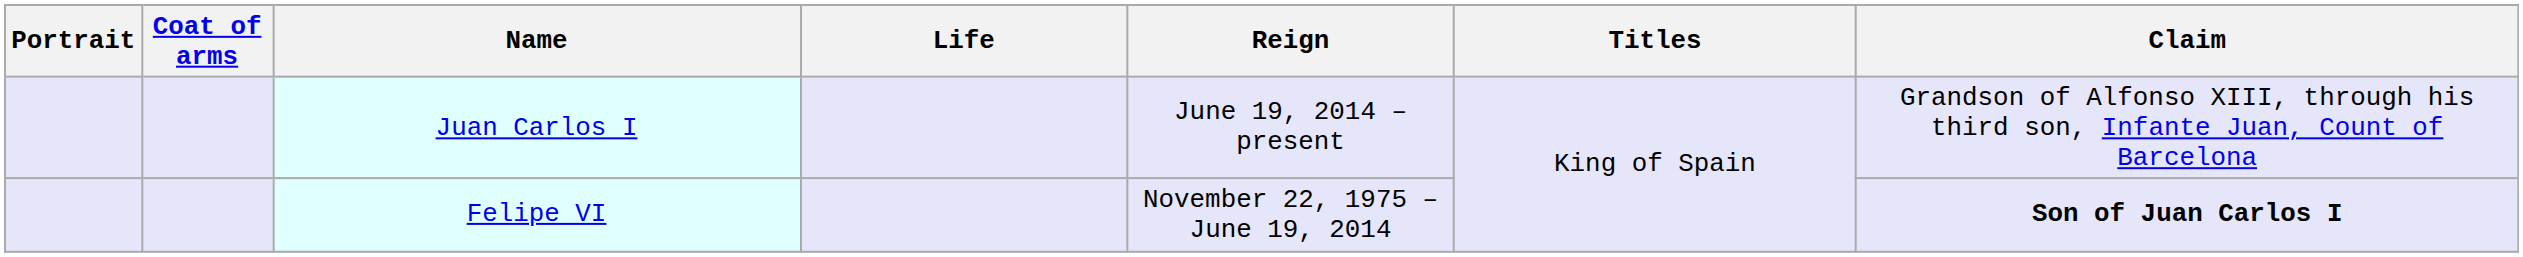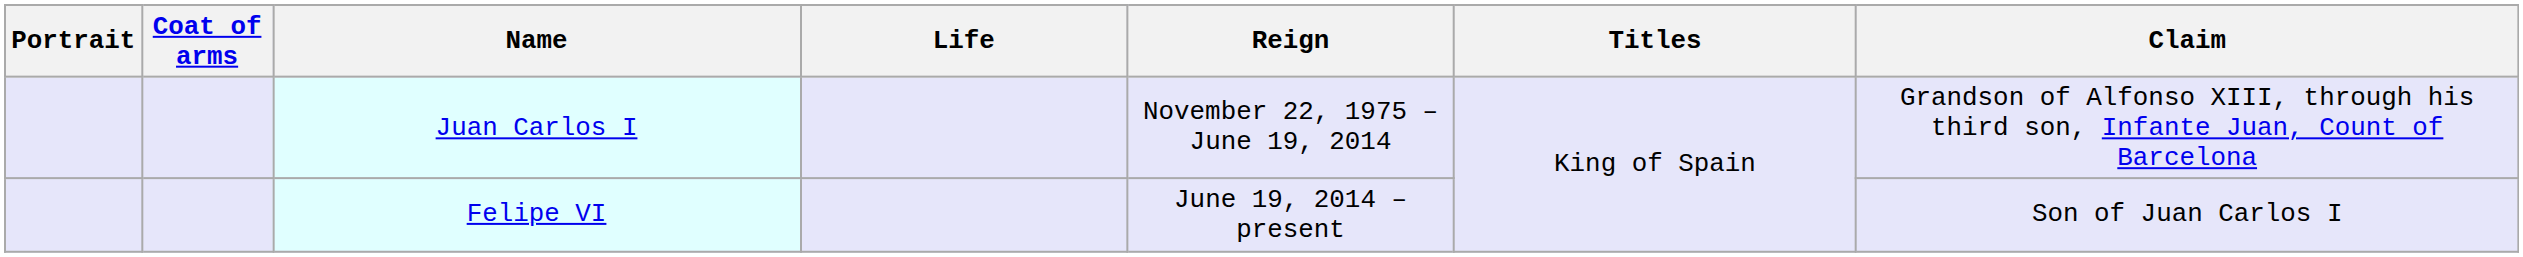Juan Carlos I | Reign: June 19, 2014 – present -> November 22, 1975 – June 19, 2014
Felipe VI | Reign: November 22, 1975 – June 19, 2014 -> June 19, 2014 – present
Felipe VI | Claim: bold -> normal
